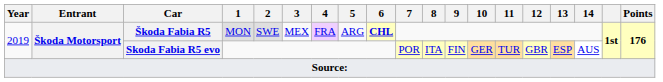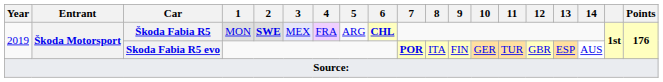Škoda Fabia R5 | 2: normal -> bold
Škoda Fabia R5 | 3: no background -> lavender background
Skoda Fabia R5 evo | 7: normal -> bold
